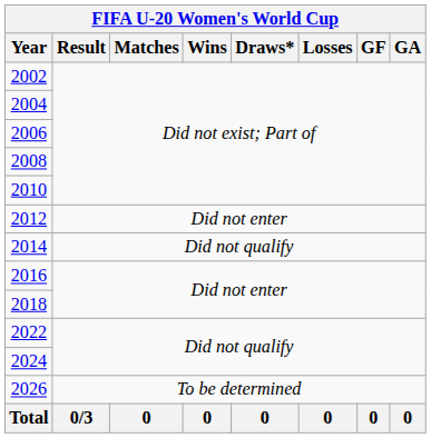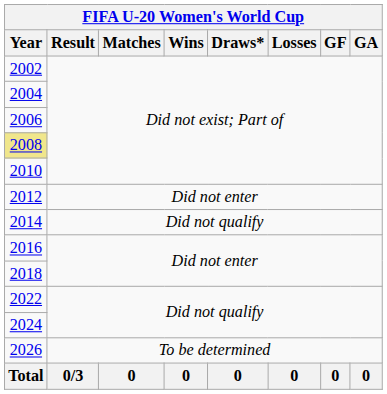2008 | Year: no background -> khaki background
